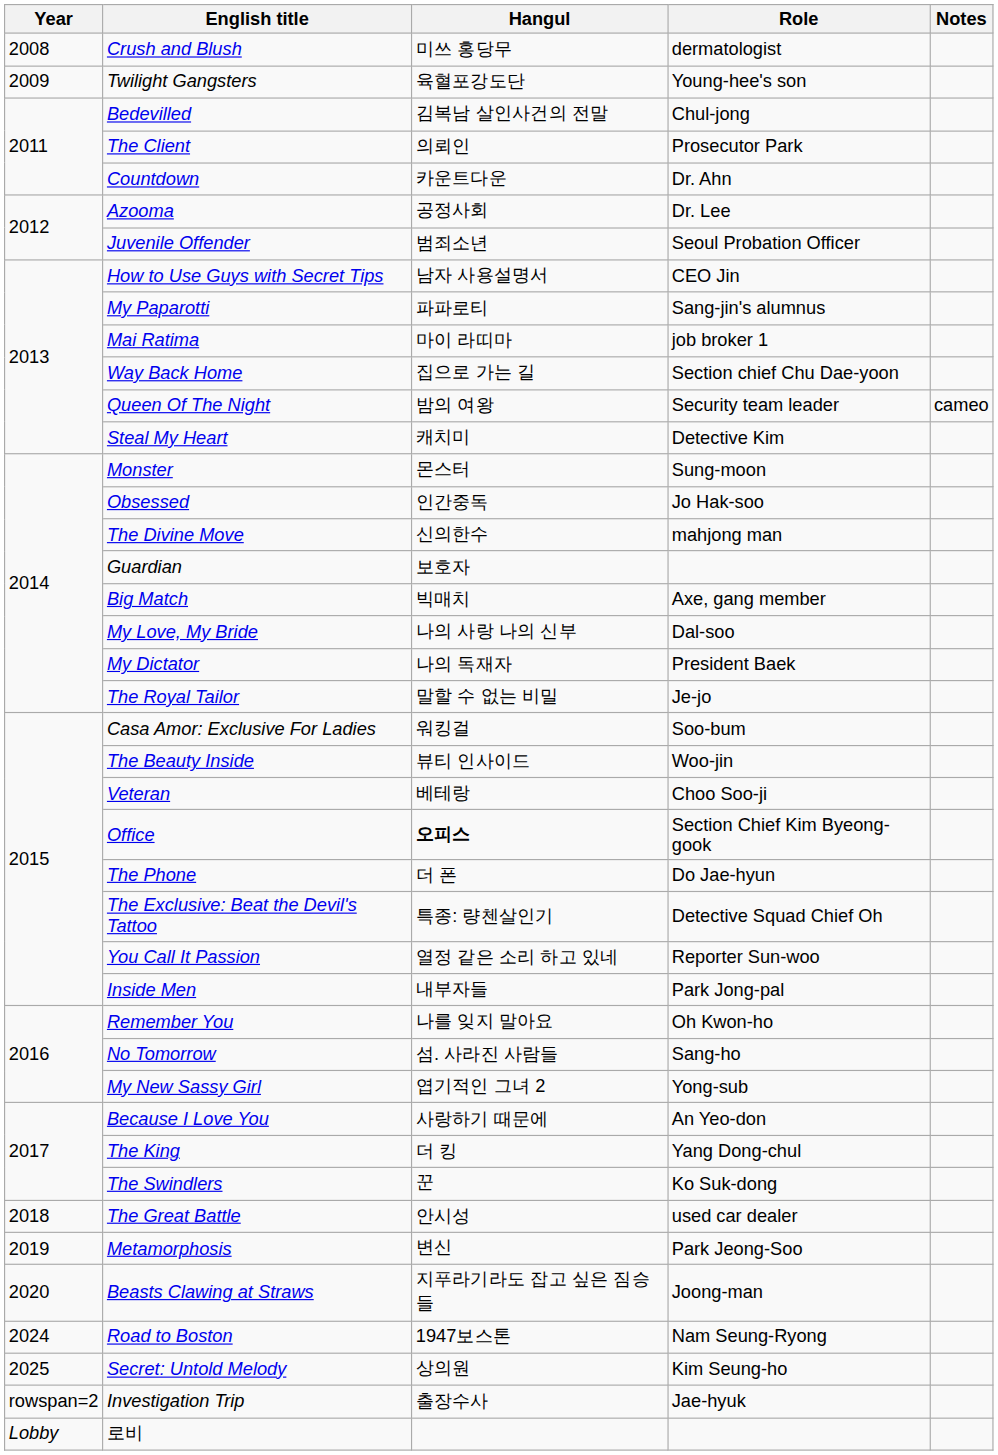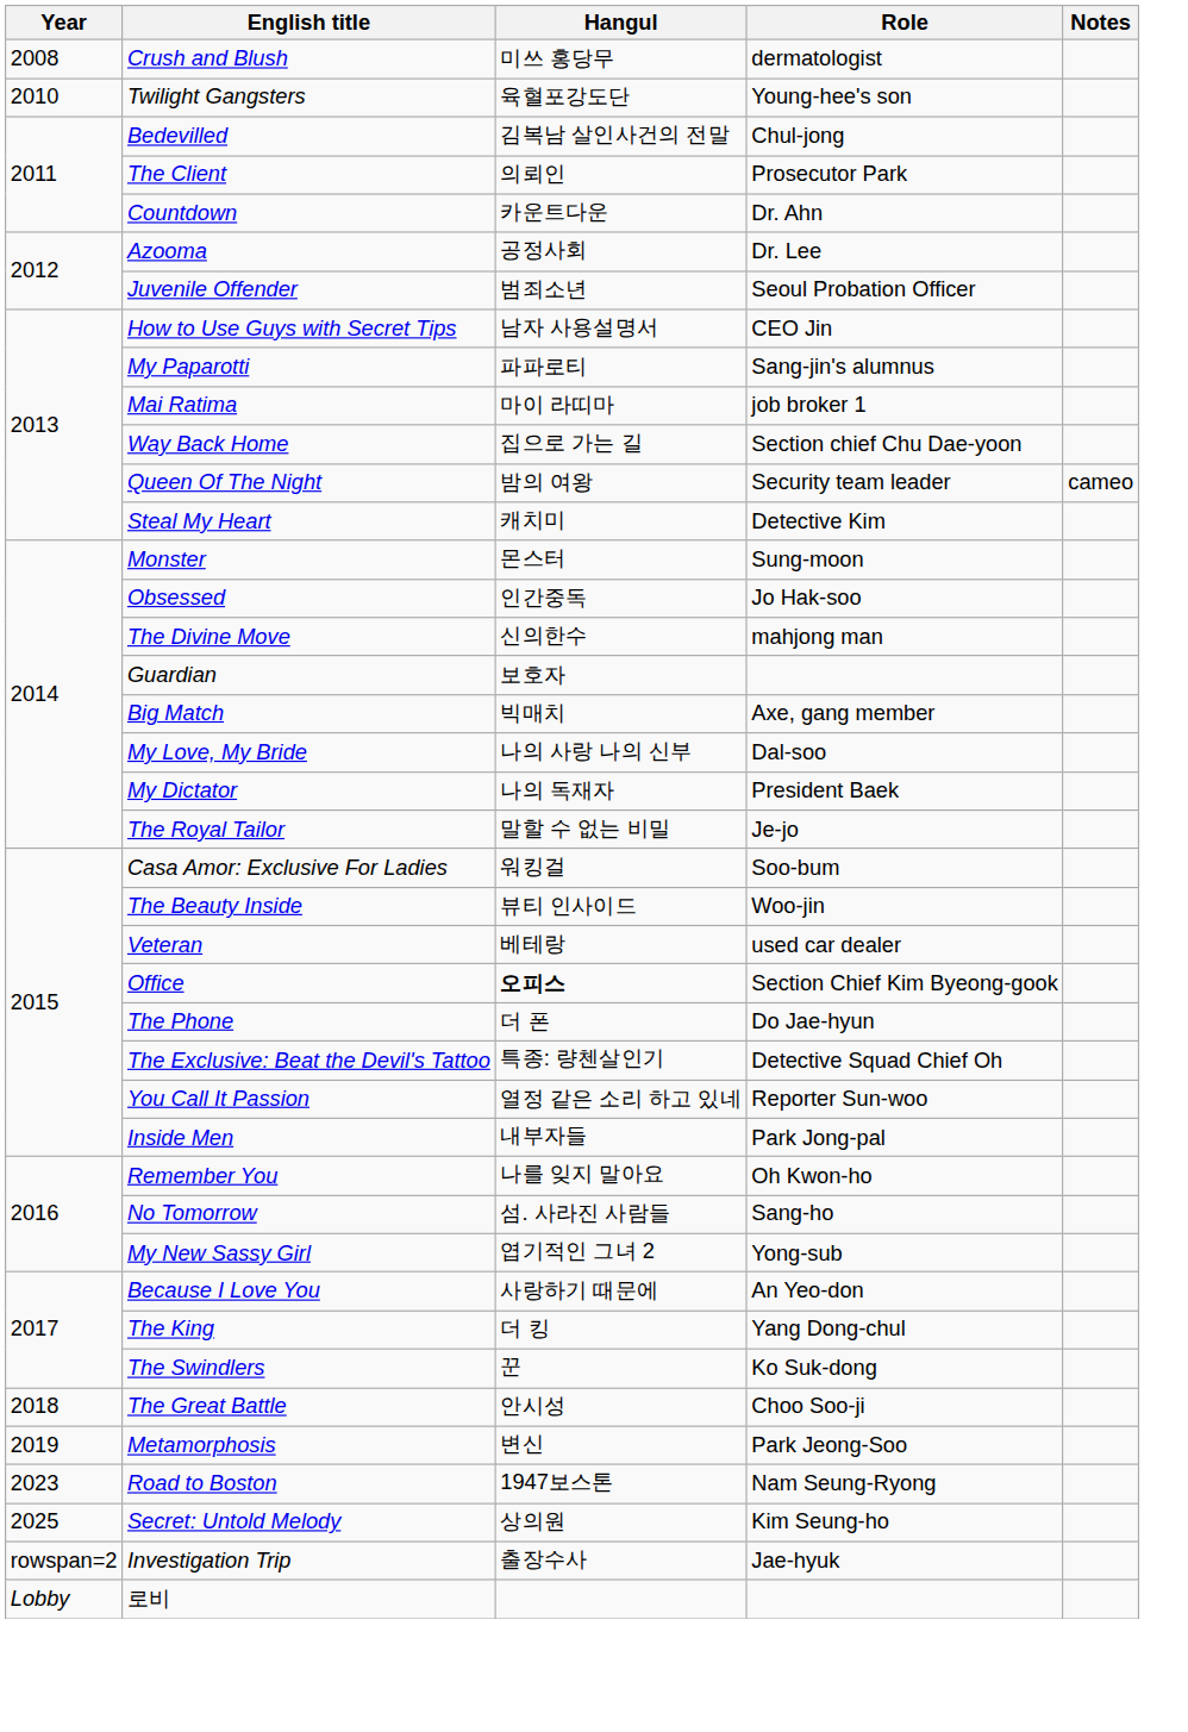Twilight Gangsters | Year: 2009 -> 2010
Veteran | Role: Choo Soo-ji -> used car dealer
The Great Battle | Role: used car dealer -> Choo Soo-ji
- row: 2020 | Beasts Clawing at Straws | 지푸라기라도 잡고 싶은 짐승들 | Joong-man
Road to Boston | Year: 2024 -> 2023
